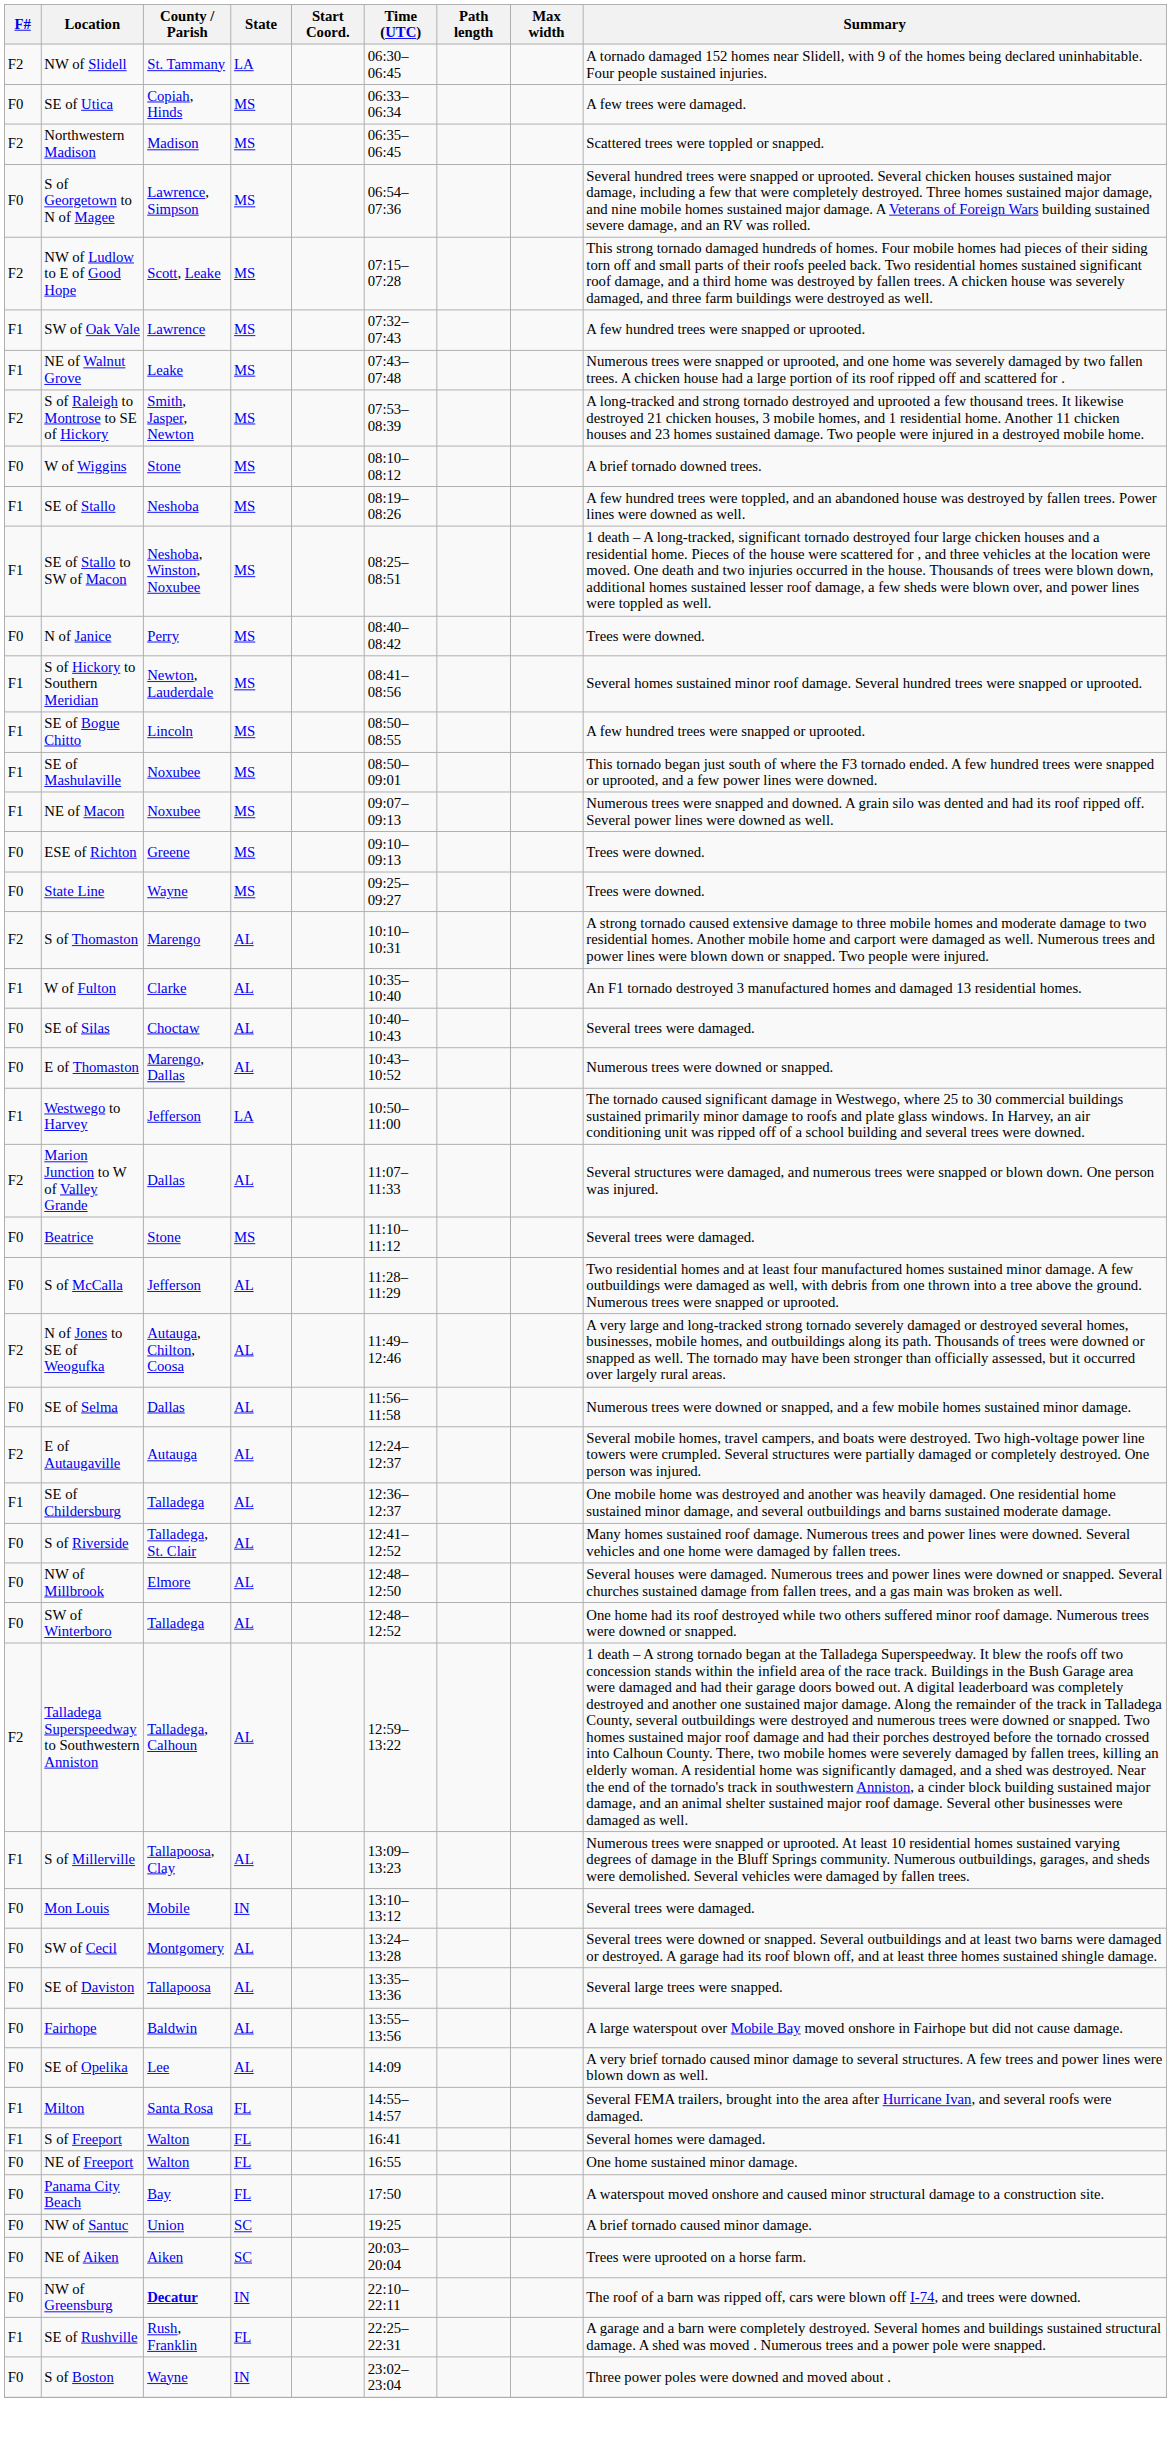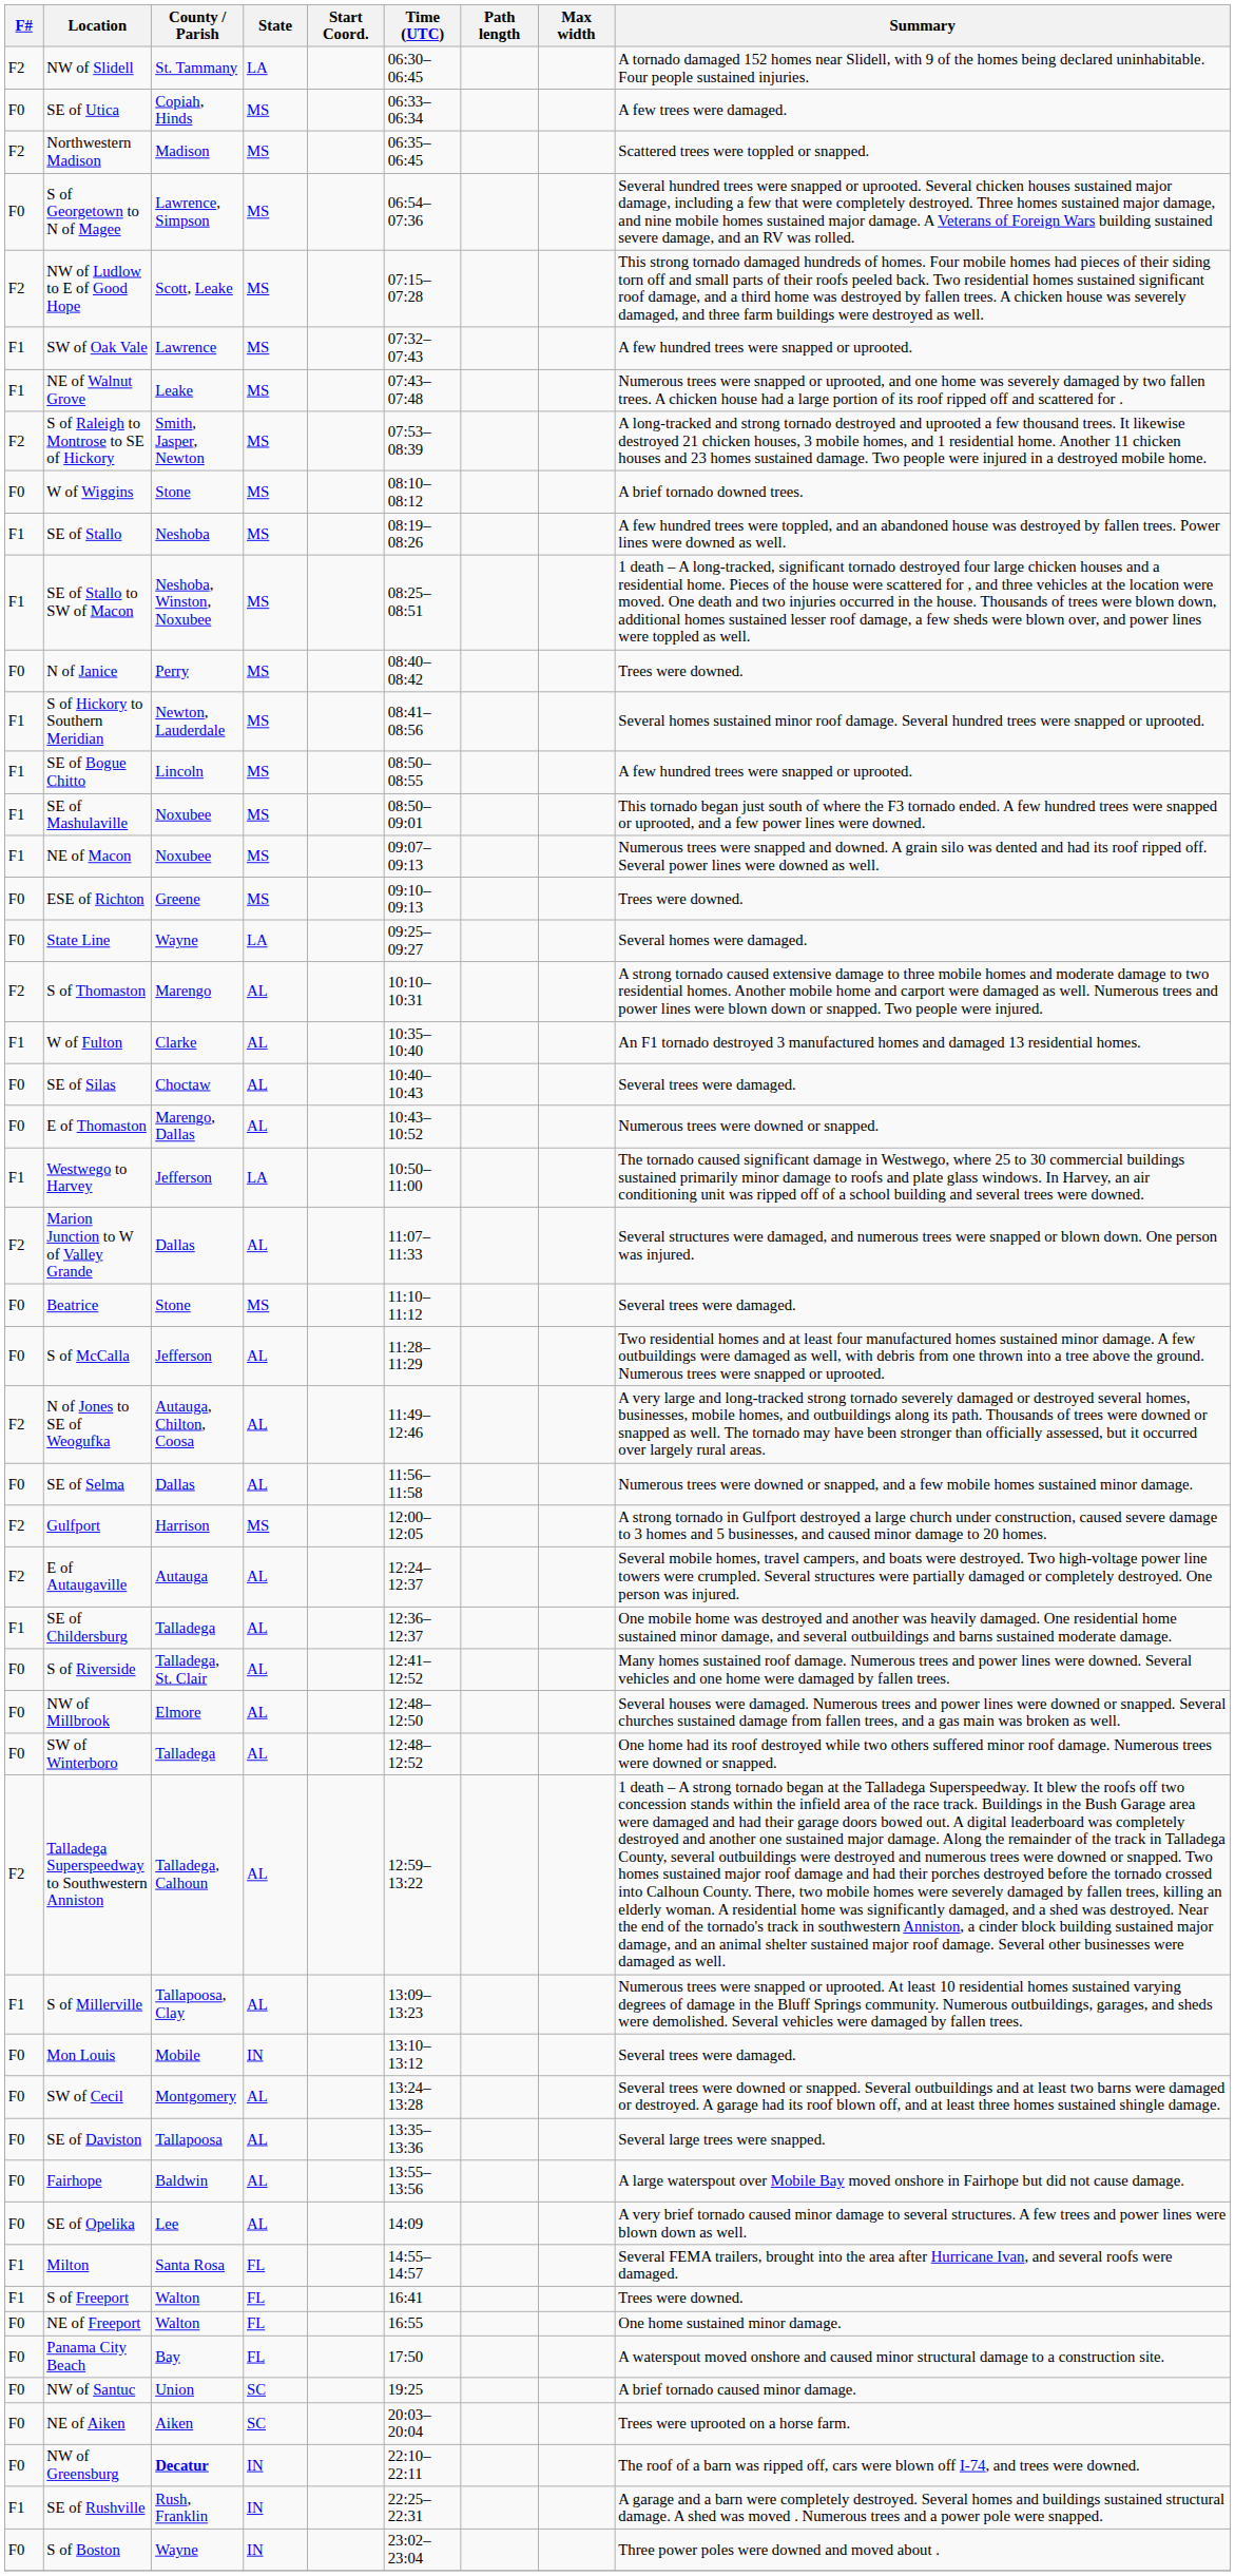State Line | State: MS -> LA
State Line | Summary: Trees were downed. -> Several homes were damaged.
+ row: F2 | Gulfport | Harrison | MS | 12:00–12:05 | A strong tornado in Gulfport destroyed a large church under construction, caused severe damage to 3 homes and 5 businesses, and caused minor damage to 20 homes.
S of Freeport | Summary: Several homes were damaged. -> Trees were downed.
SE of Rushville | State: FL -> IN
